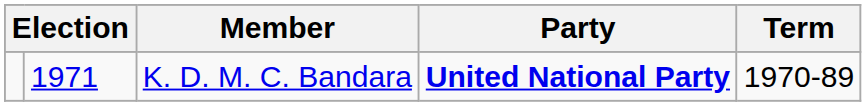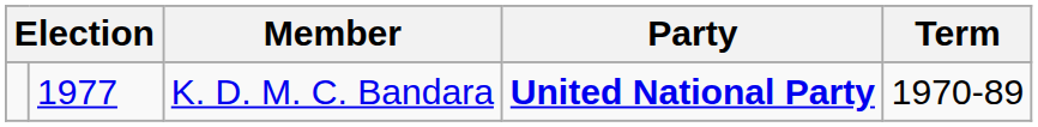K. D. M. C. Bandara | column 2: 1971 -> 1977
